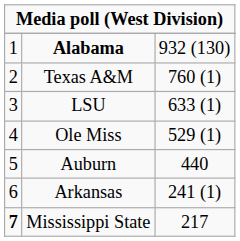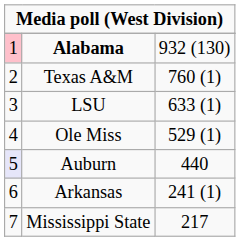Alabama | column 1: no background -> pink background
Auburn | column 1: no background -> lavender background
Mississippi State | column 1: bold -> normal
